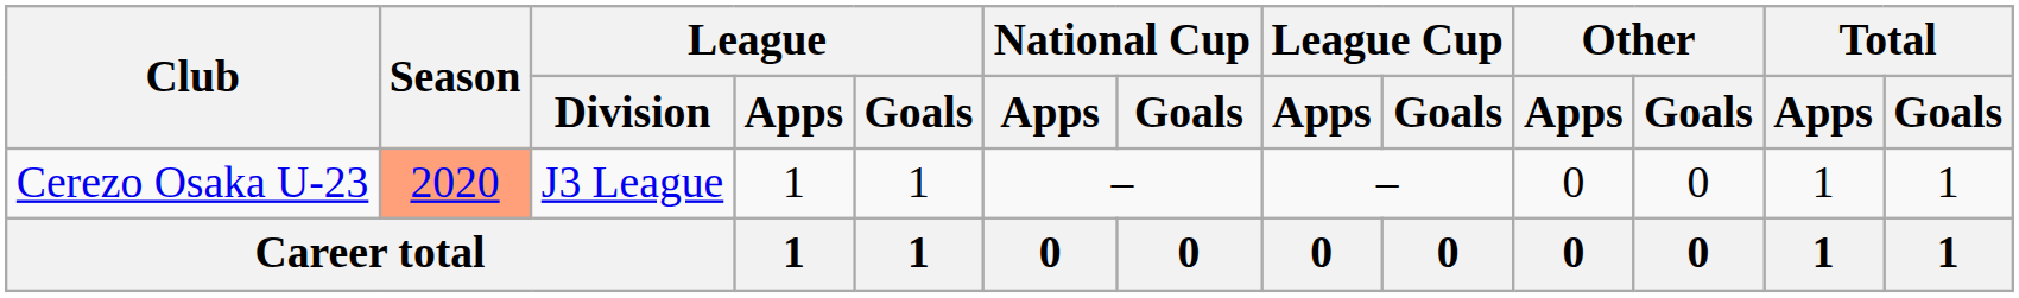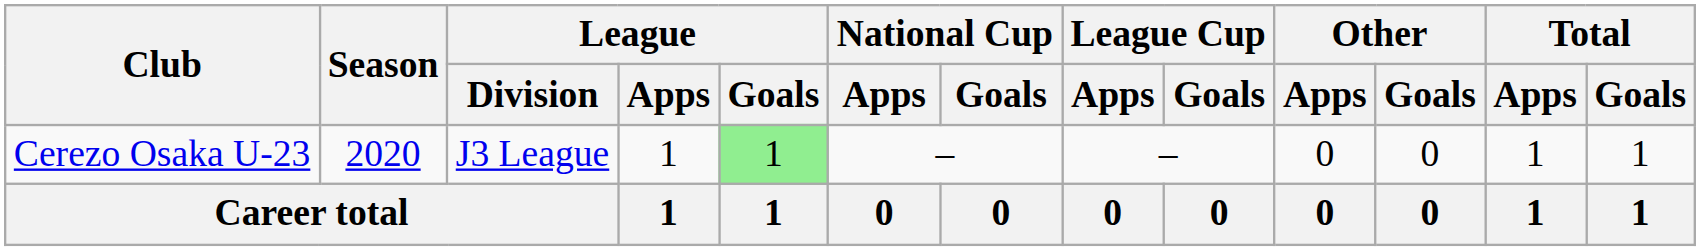Cerezo Osaka U-23 | Season: lightsalmon background -> no background
Cerezo Osaka U-23 | League / Goals: no background -> lightgreen background
